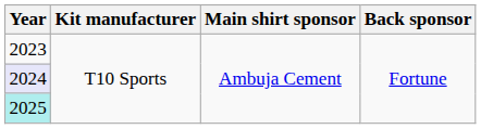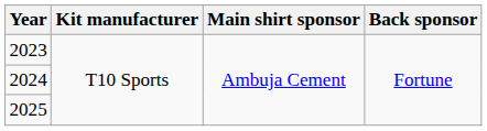2024 | Year: lavender background -> no background
2025 | Year: paleturquoise background -> no background
